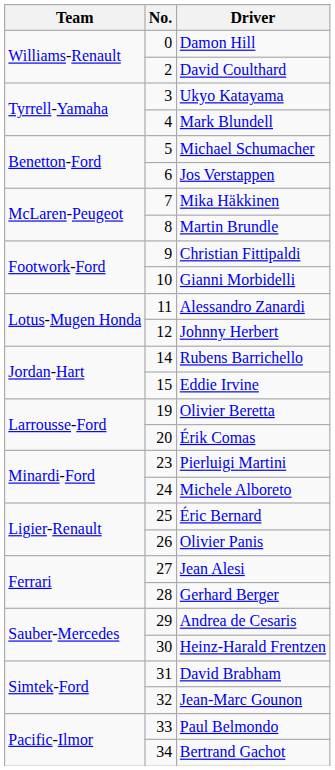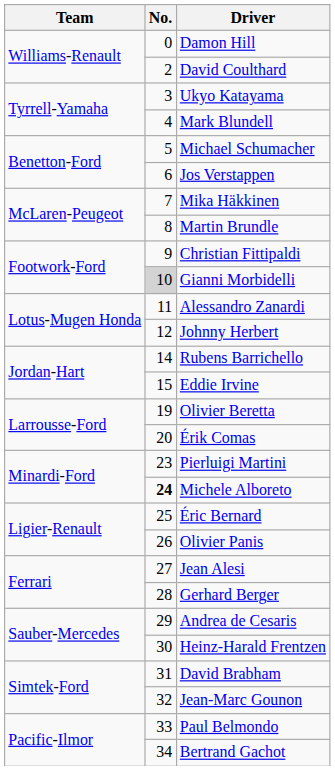Gianni Morbidelli | No.: no background -> lightgrey background
Michele Alboreto | No.: normal -> bold
